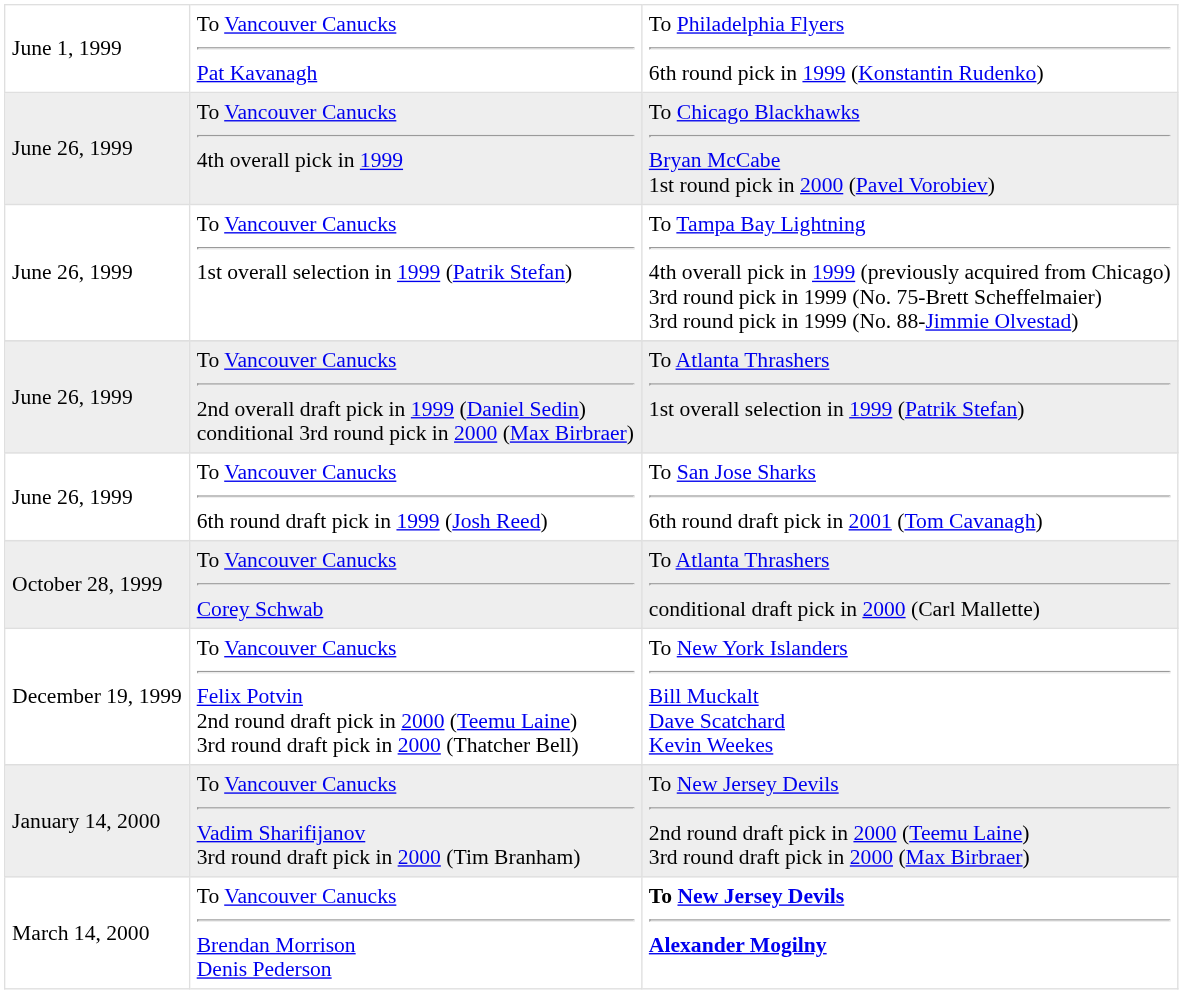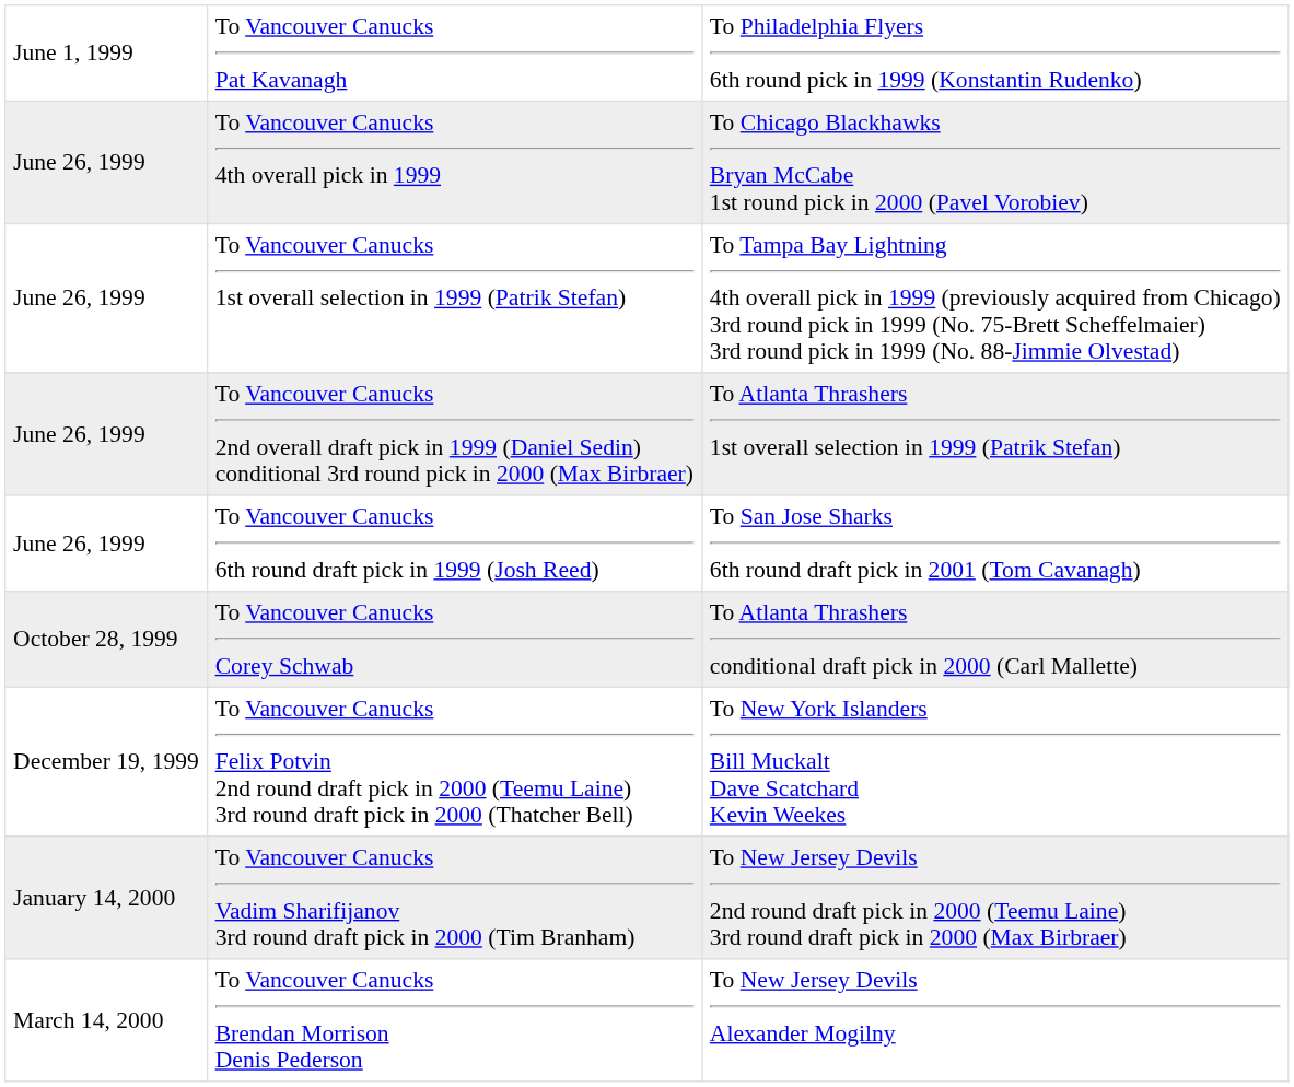To Vancouver Canucks Brendan Morrison Denis Pederson | column 3: bold -> normal
